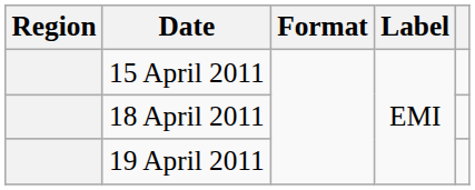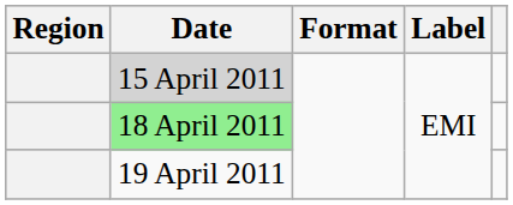15 April 2011 | Date: no background -> lightgrey background
18 April 2011 | Date: no background -> lightgreen background
